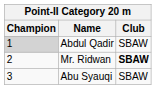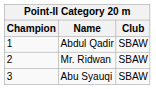Abdul Qadir | Champion: lightgrey background -> no background
Mr. Ridwan | Club: bold -> normal
